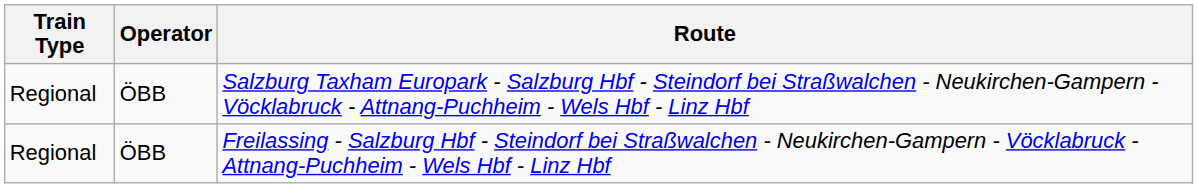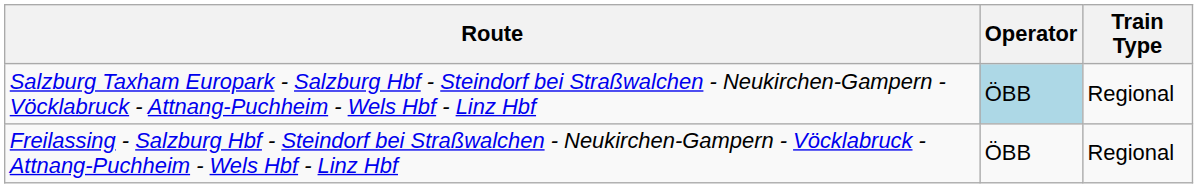columns swapped: Train Type <-> Route
row 2 | Operator: no background -> lightblue background
